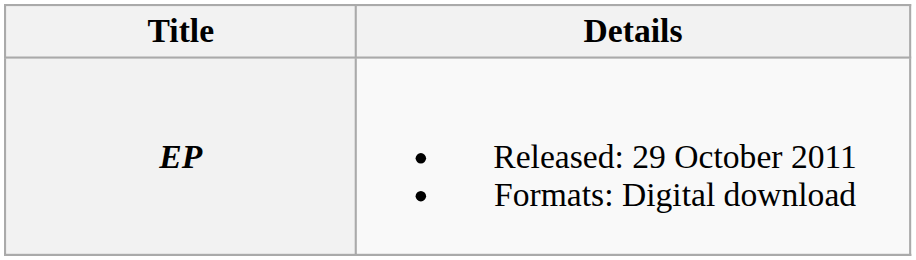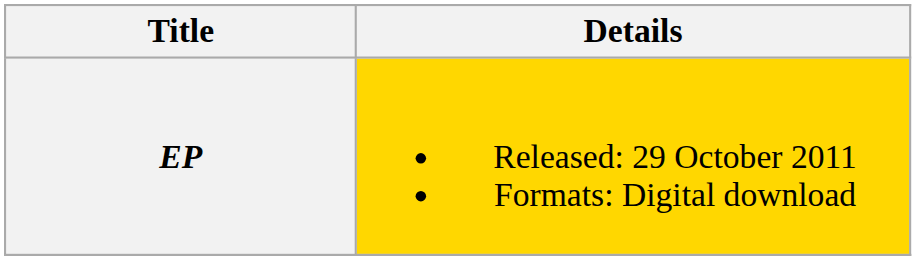EP | Details: no background -> gold background
